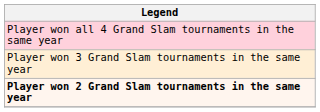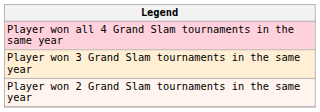row 4 | column 1: bold -> normal
